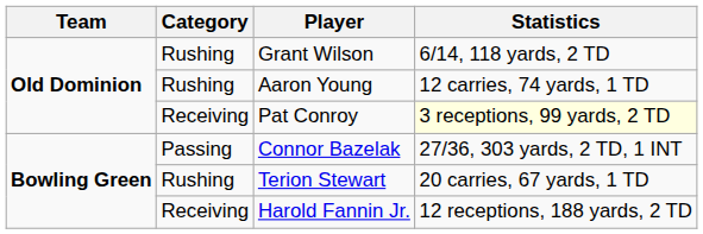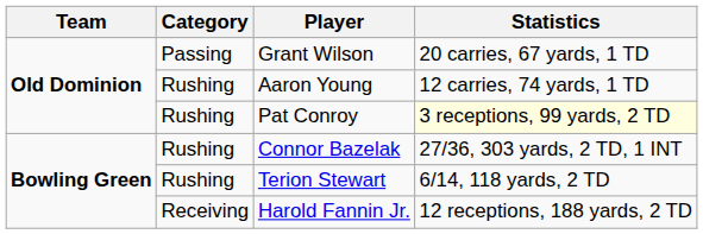Grant Wilson | Category: Rushing -> Passing
Grant Wilson | Statistics: 6/14, 118 yards, 2 TD -> 20 carries, 67 yards, 1 TD
Pat Conroy | Category: Receiving -> Rushing
Connor Bazelak | Category: Passing -> Rushing
Terion Stewart | Statistics: 20 carries, 67 yards, 1 TD -> 6/14, 118 yards, 2 TD
